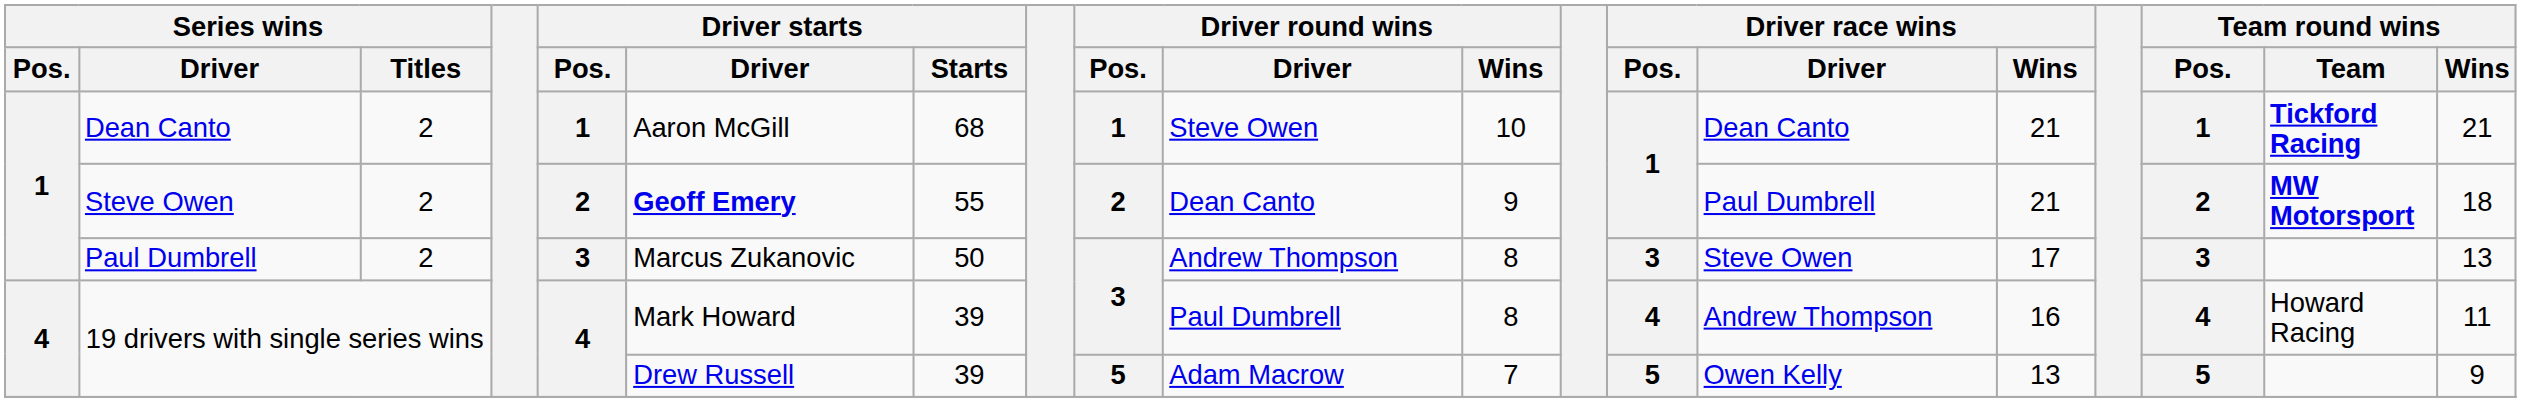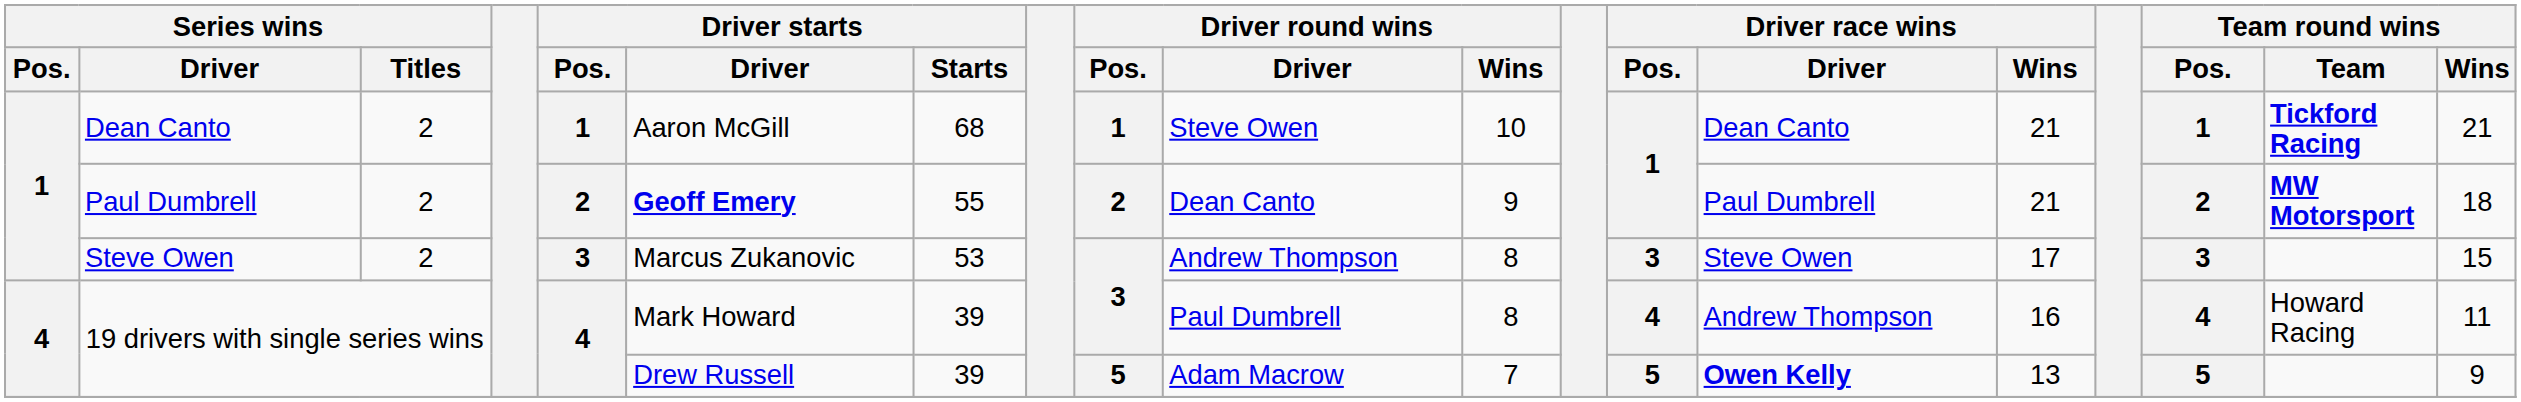row 4 | Series wins / Driver: Steve Owen -> Paul Dumbrell
row 5 | Series wins / Driver: Paul Dumbrell -> Steve Owen
row 5 | Driver starts / Starts: 50 -> 53
row 5 | Team round wins / Wins: 13 -> 15
row 7 | Driver race wins / Driver: normal -> bold
